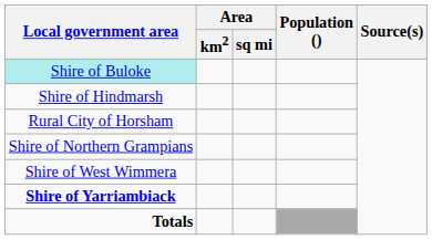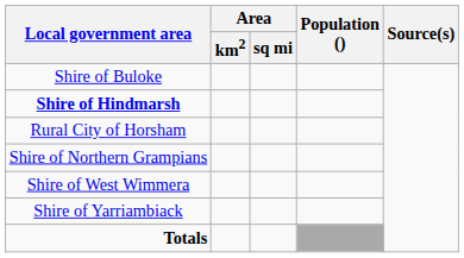Shire of Buloke | Local government area: paleturquoise background -> no background
Shire of Hindmarsh | Local government area: normal -> bold
Shire of Yarriambiack | Local government area: bold -> normal
